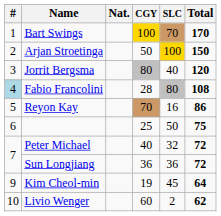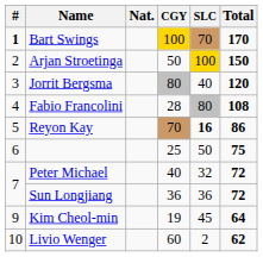Bart Swings | #: normal -> bold
Fabio Francolini | #: lightblue background -> no background
Reyon Kay | SLC: normal -> bold
